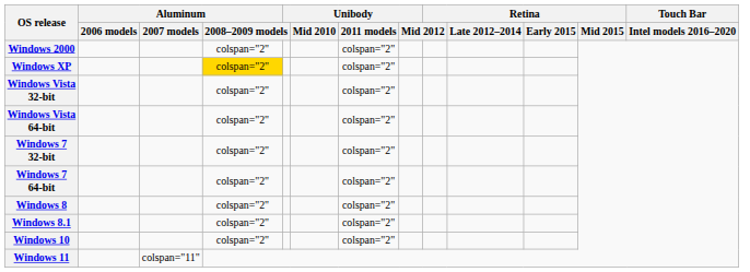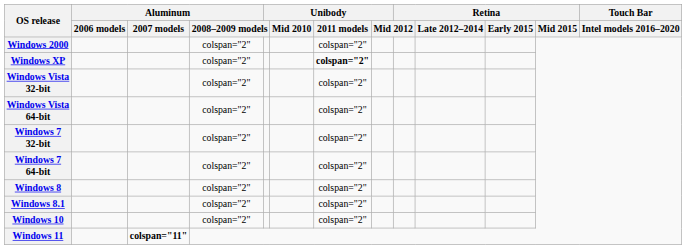Windows XP | Aluminum / 2008–2009 models: gold background -> no background
Windows XP | Unibody / 2011 models: normal -> bold
Windows 11 | Aluminum / 2007 models: normal -> bold
